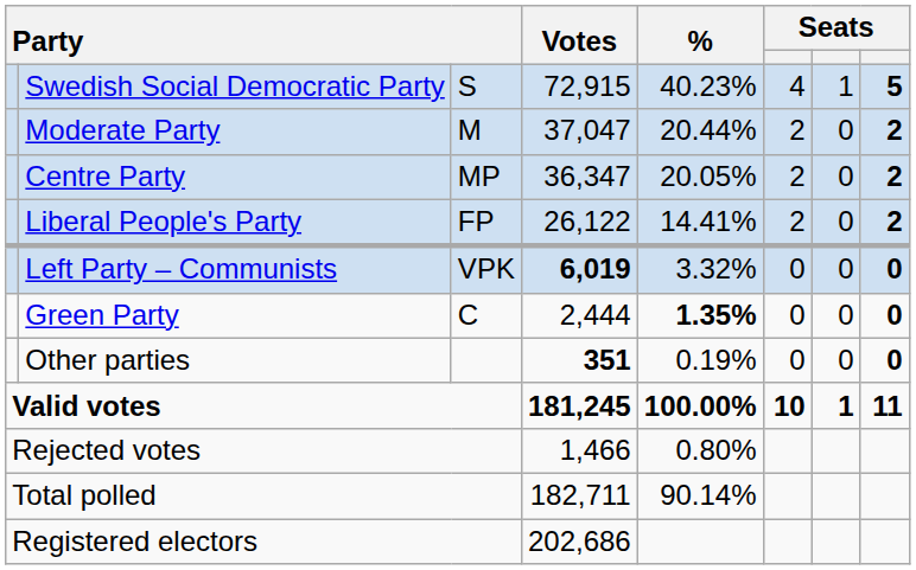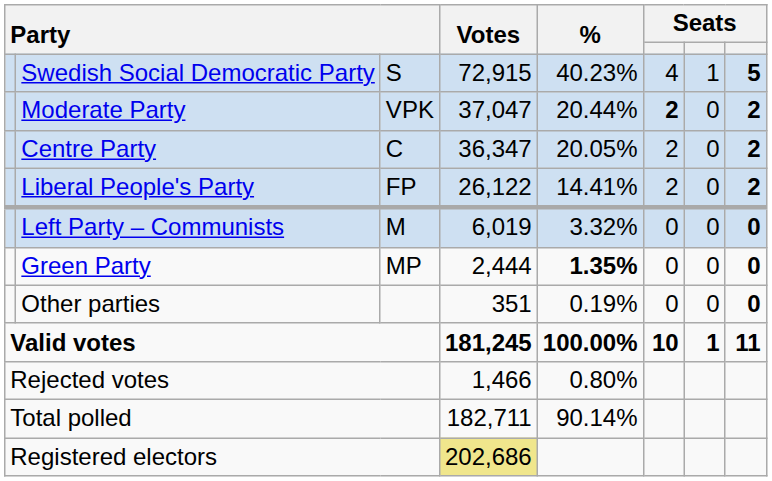Moderate Party | column 3: M -> VPK
Moderate Party | column 6: normal -> bold
Centre Party | column 3: MP -> C
Left Party – Communists | column 3: VPK -> M
Left Party – Communists | Votes: bold -> normal
Green Party | column 3: C -> MP
Other parties | Votes: bold -> normal
Registered electors | Votes: no background -> khaki background
